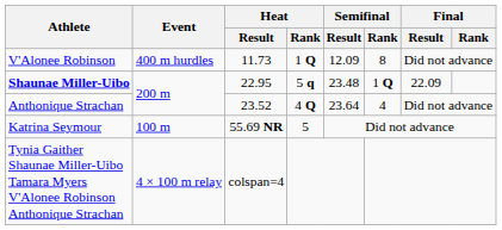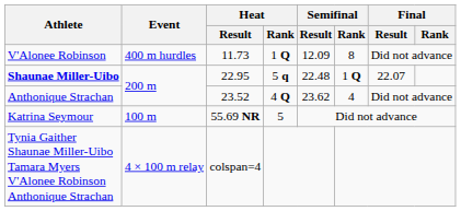Shaunae Miller-Uibo | Semifinal / Result: 23.48 -> 22.48
Shaunae Miller-Uibo | Final / Result: 22.09 -> 22.07
Anthonique Strachan | Semifinal / Result: 23.64 -> 23.62
